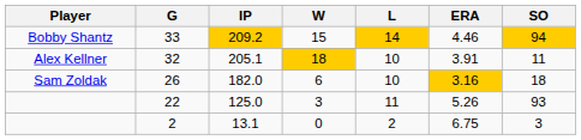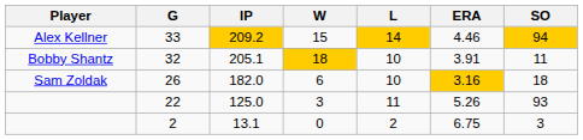33 | Player: Bobby Shantz -> Alex Kellner
32 | Player: Alex Kellner -> Bobby Shantz
